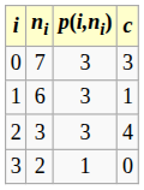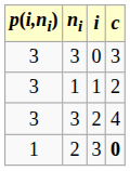columns swapped: i <-> p(i,ni)
row 2 | ni: 7 -> 3
row 3 | ni: 6 -> 1
row 3 | c: 1 -> 2
row 5 | c: normal -> bold
